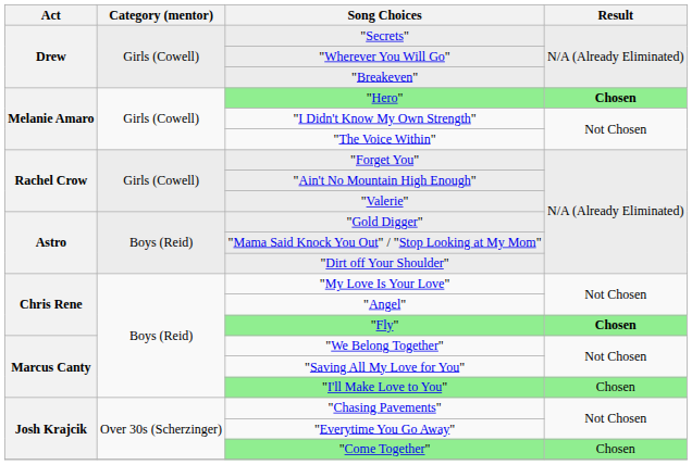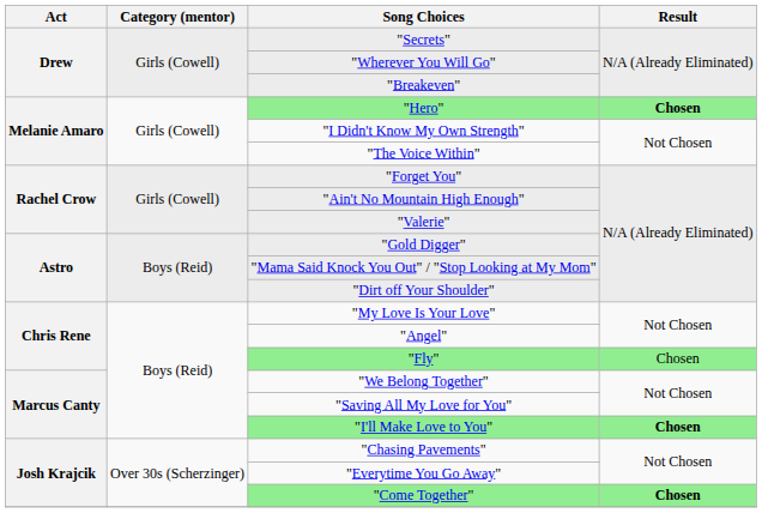"Fly" | Result: bold -> normal
"I'll Make Love to You" | Result: normal -> bold
"Come Together" | Result: normal -> bold
